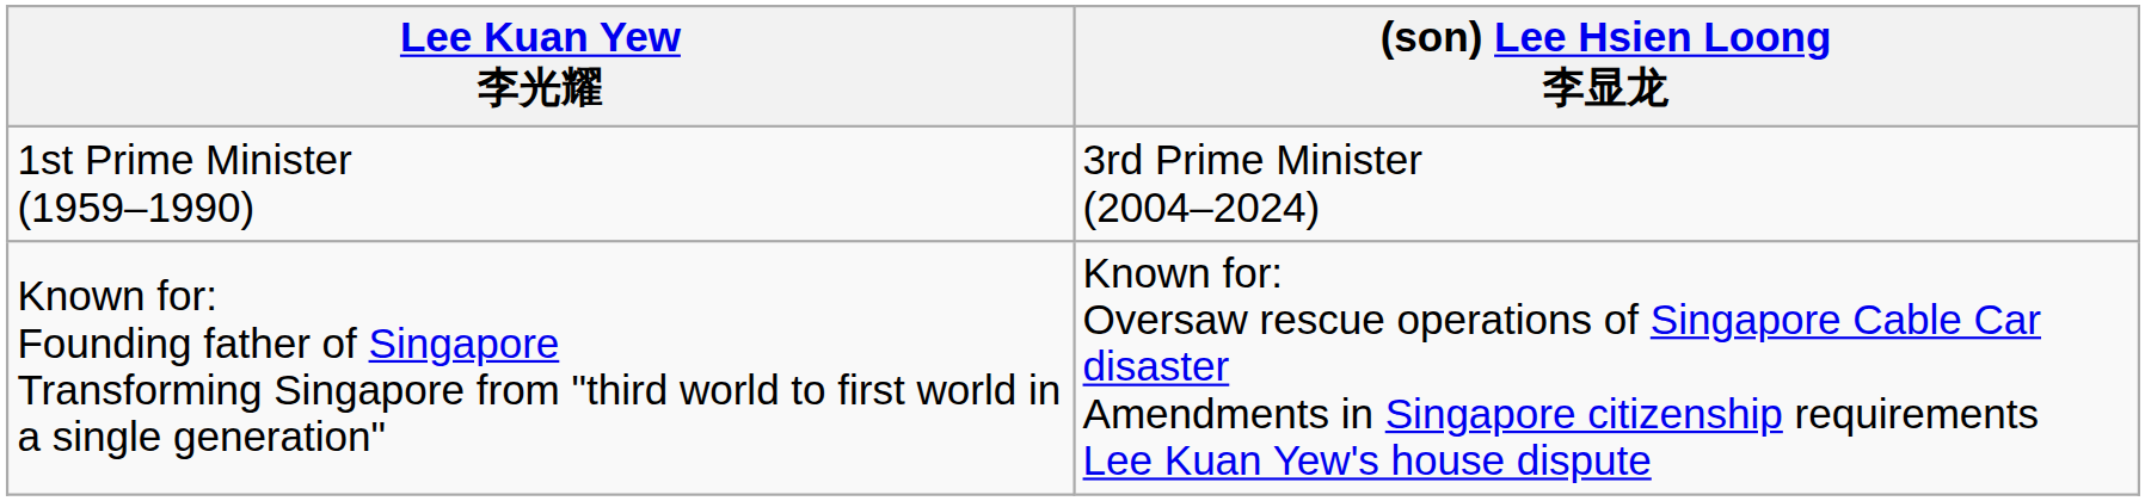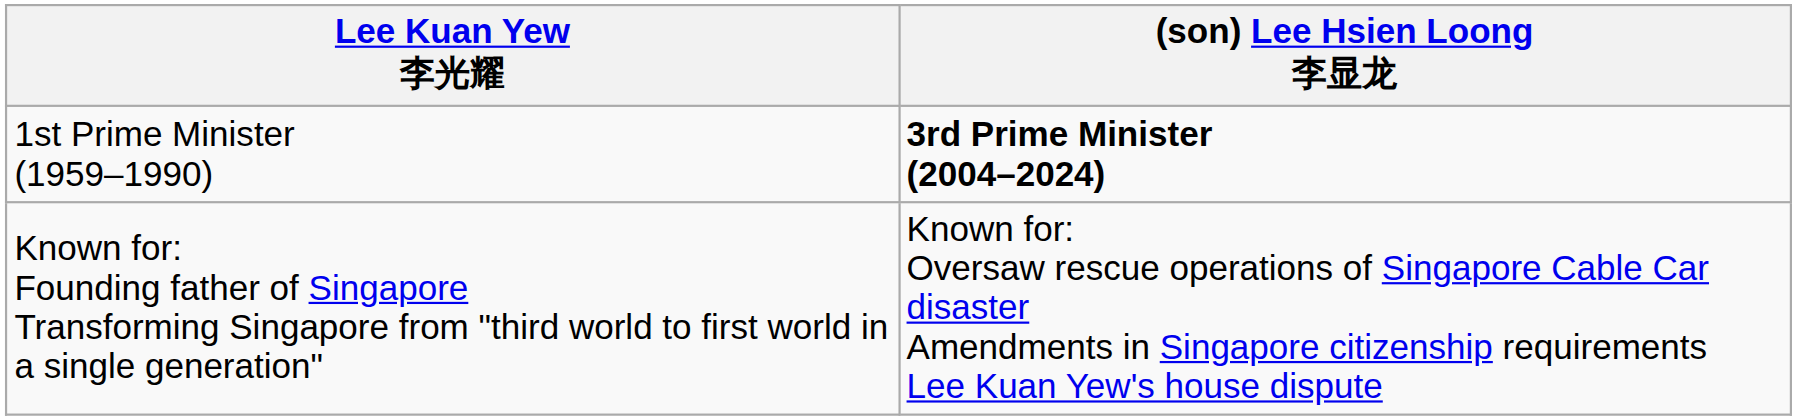1st Prime Minister (1959–1990) | (son) Lee Hsien Loong 李显龙: normal -> bold
